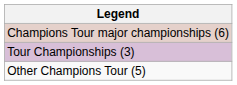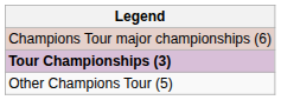row 3 | column 1: normal -> bold
